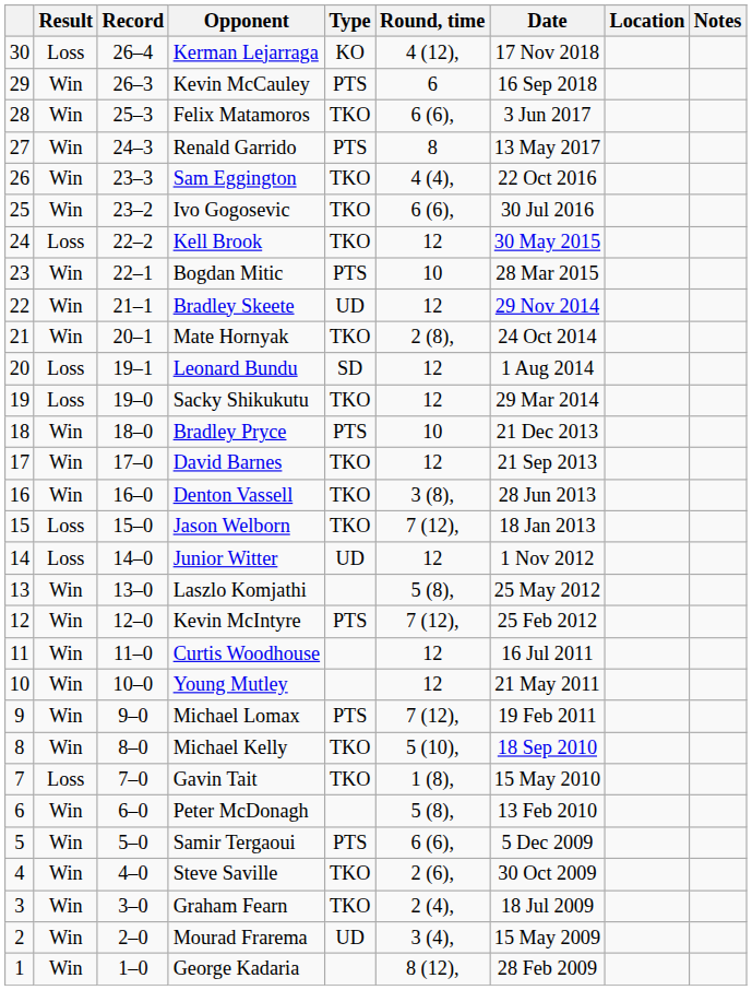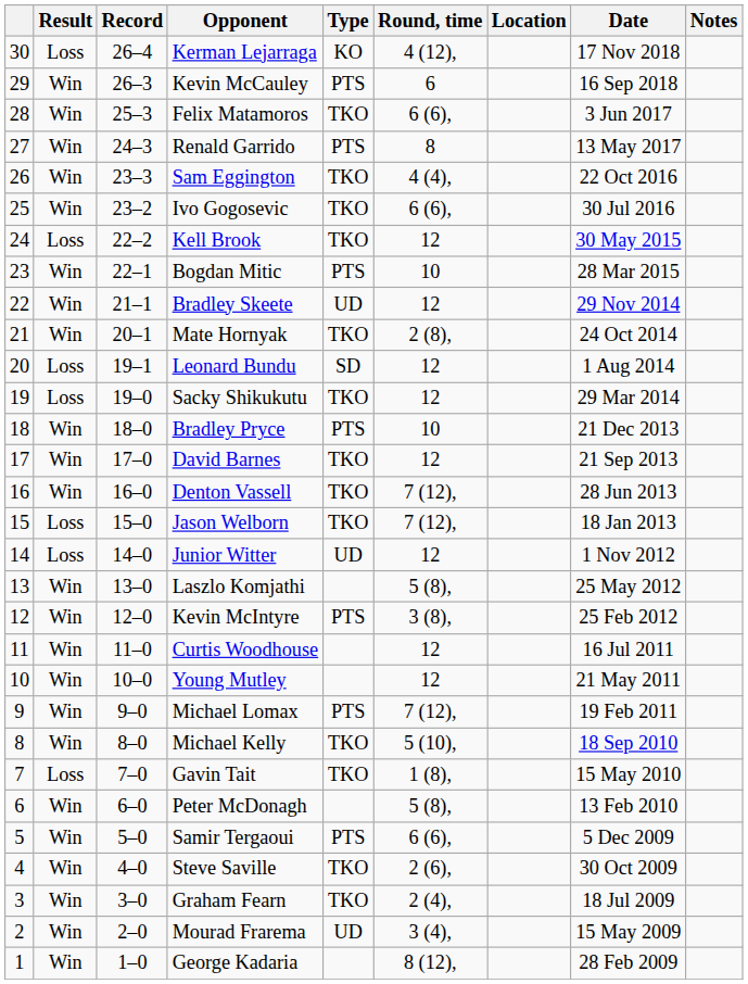columns swapped: Date <-> Location
Denton Vassell | Round, time: 3 (8), -> 7 (12),
Kevin McIntyre | Round, time: 7 (12), -> 3 (8),
